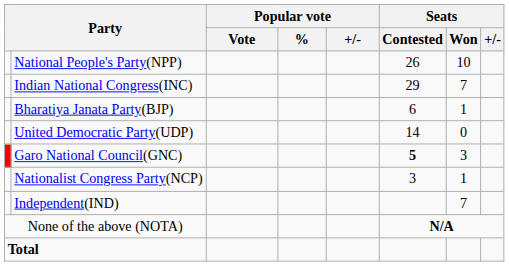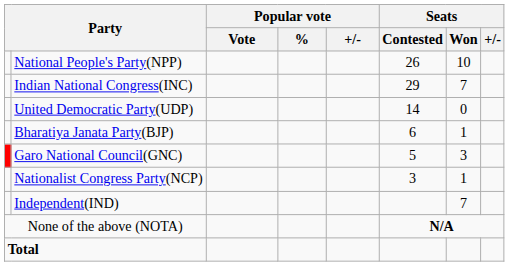rows swapped: Bharatiya Janata Party(BJP) <-> United Democratic Party(UDP)
Garo National Council(GNC) | Seats / Contested: bold -> normal
